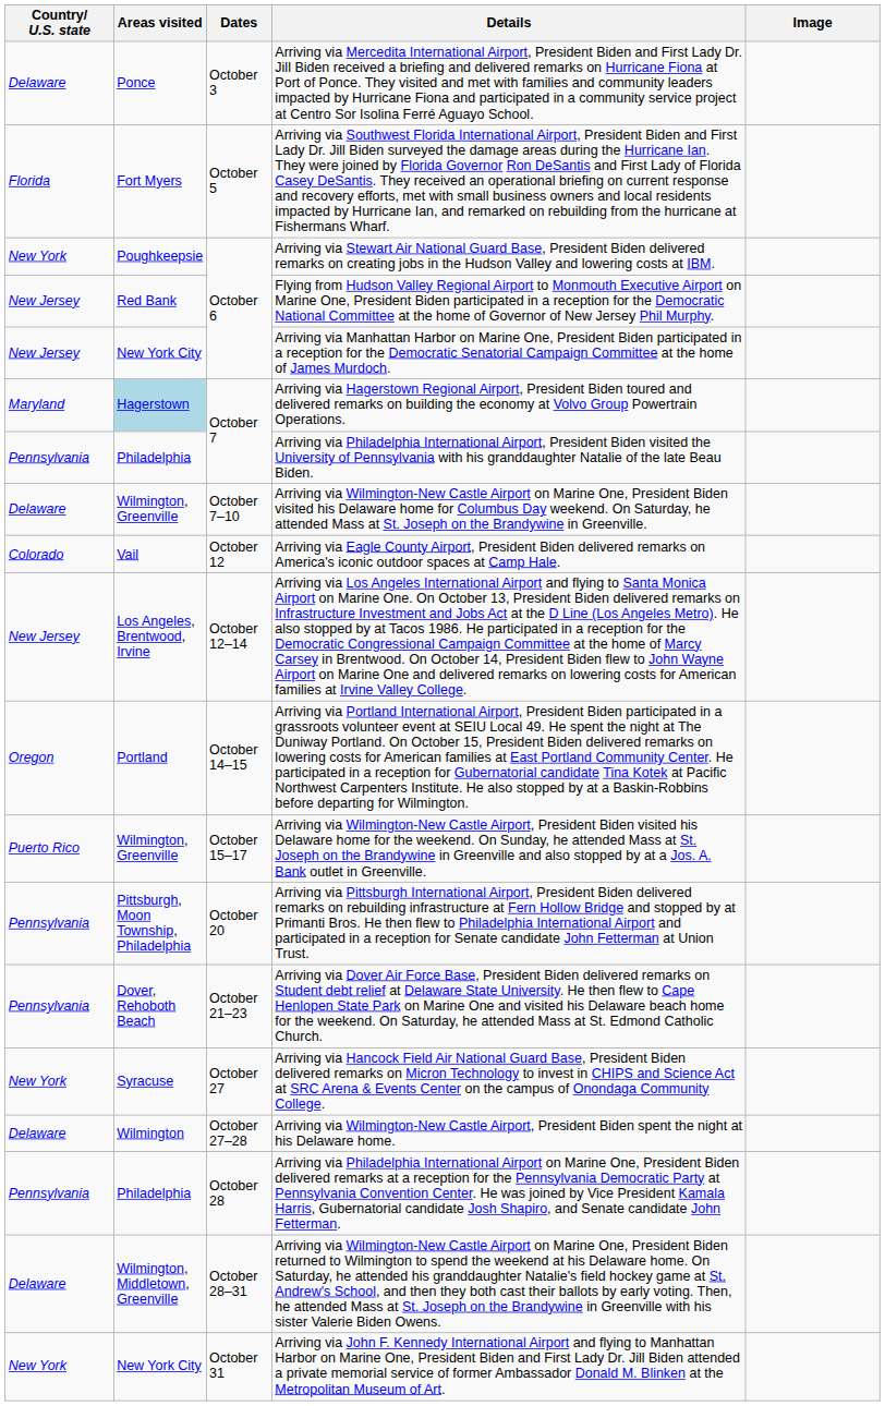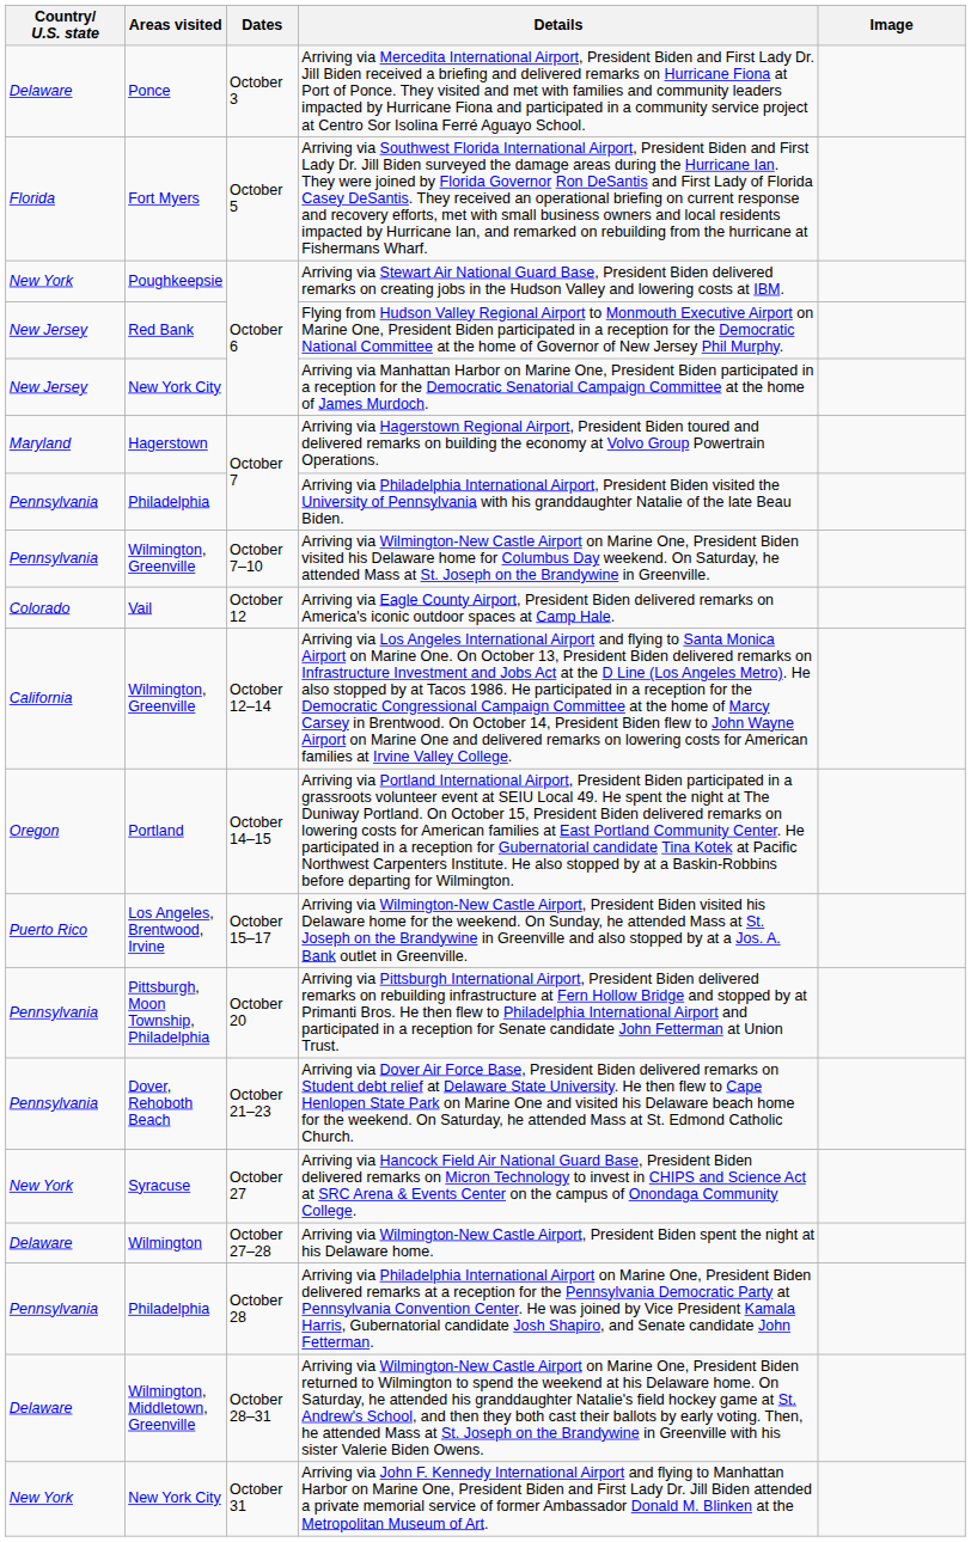row 7 | Areas visited: lightblue background -> no background
row 9 | Country/ U.S. state: Delaware -> Pennsylvania
row 11 | Country/ U.S. state: New Jersey -> California
row 11 | Areas visited: Los Angeles, Brentwood, Irvine -> Wilmington, Greenville
row 13 | Areas visited: Wilmington, Greenville -> Los Angeles, Brentwood, Irvine
